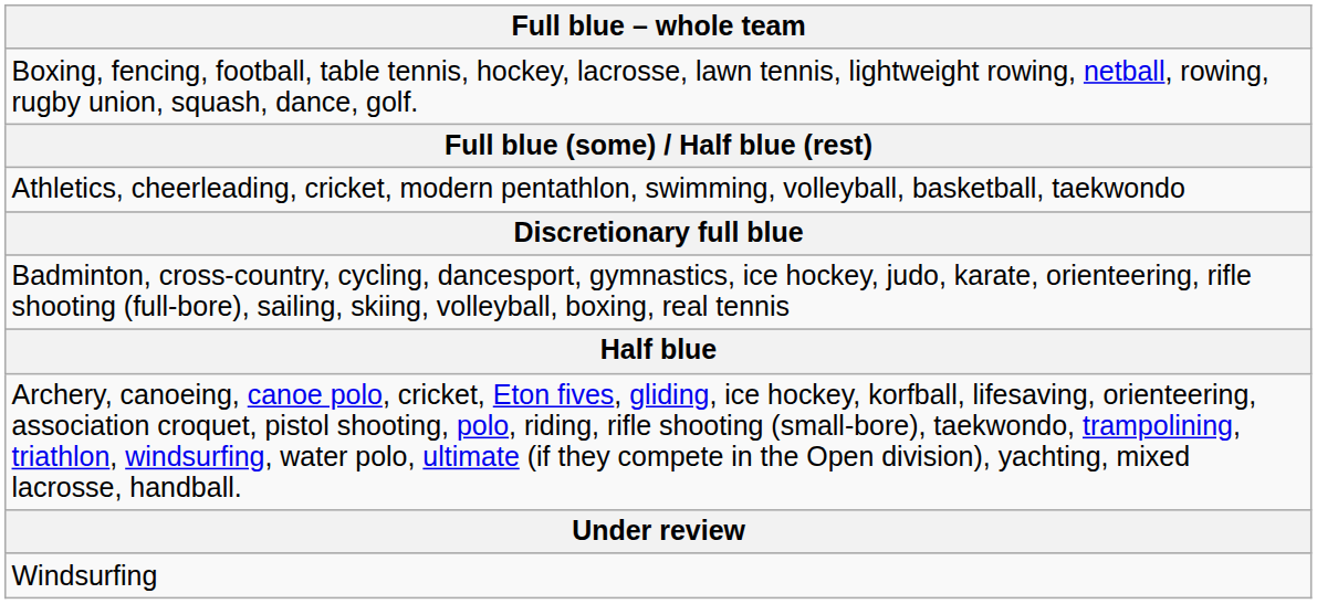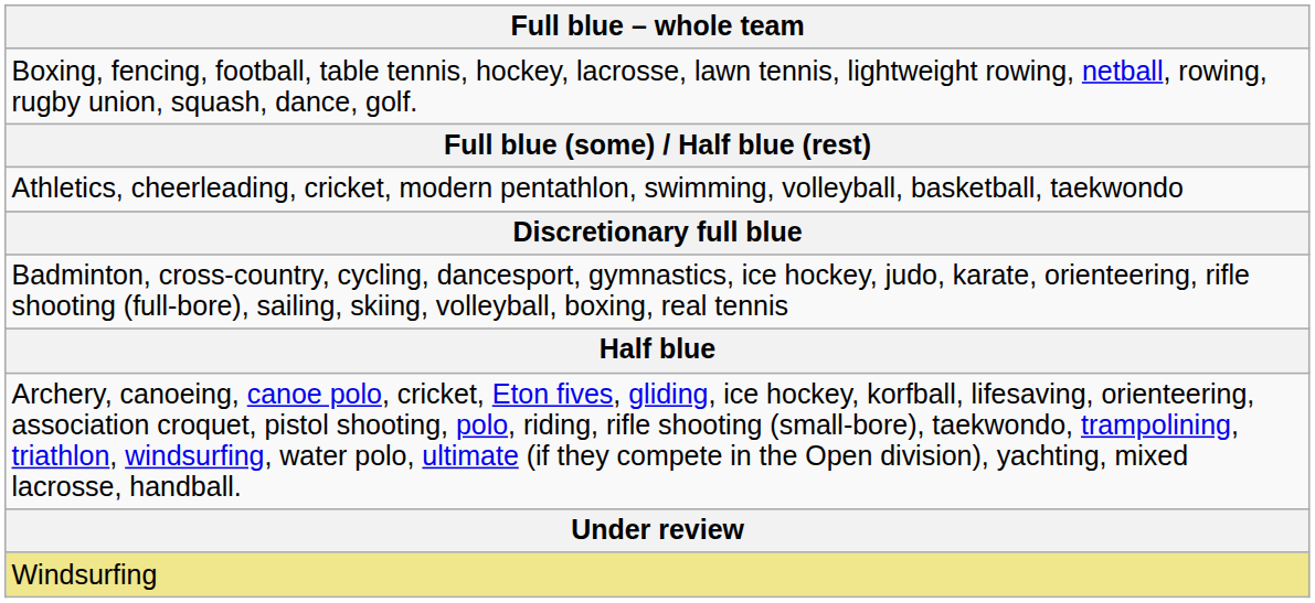row 10 | column 1: no background -> khaki background
